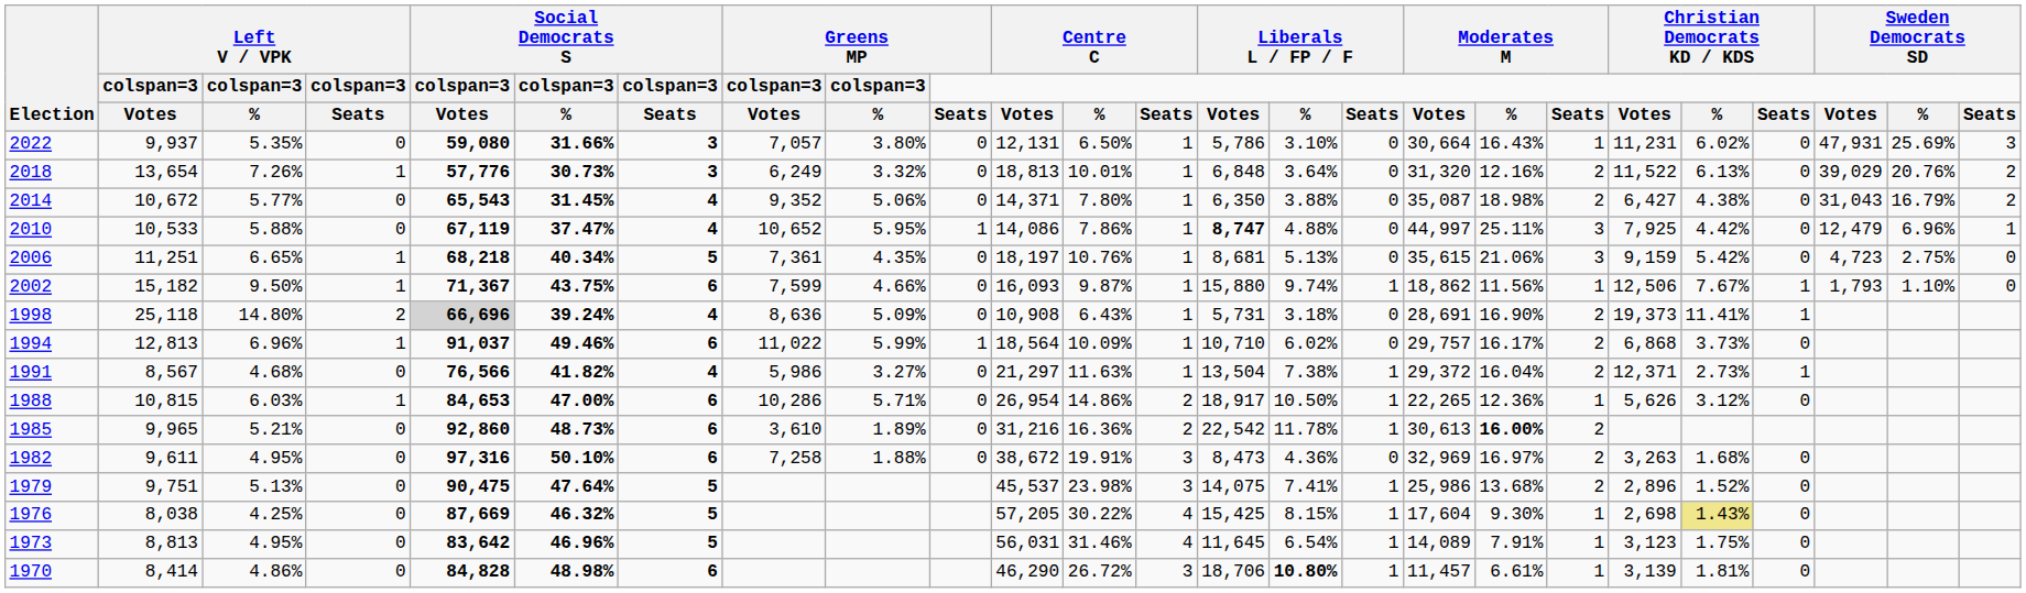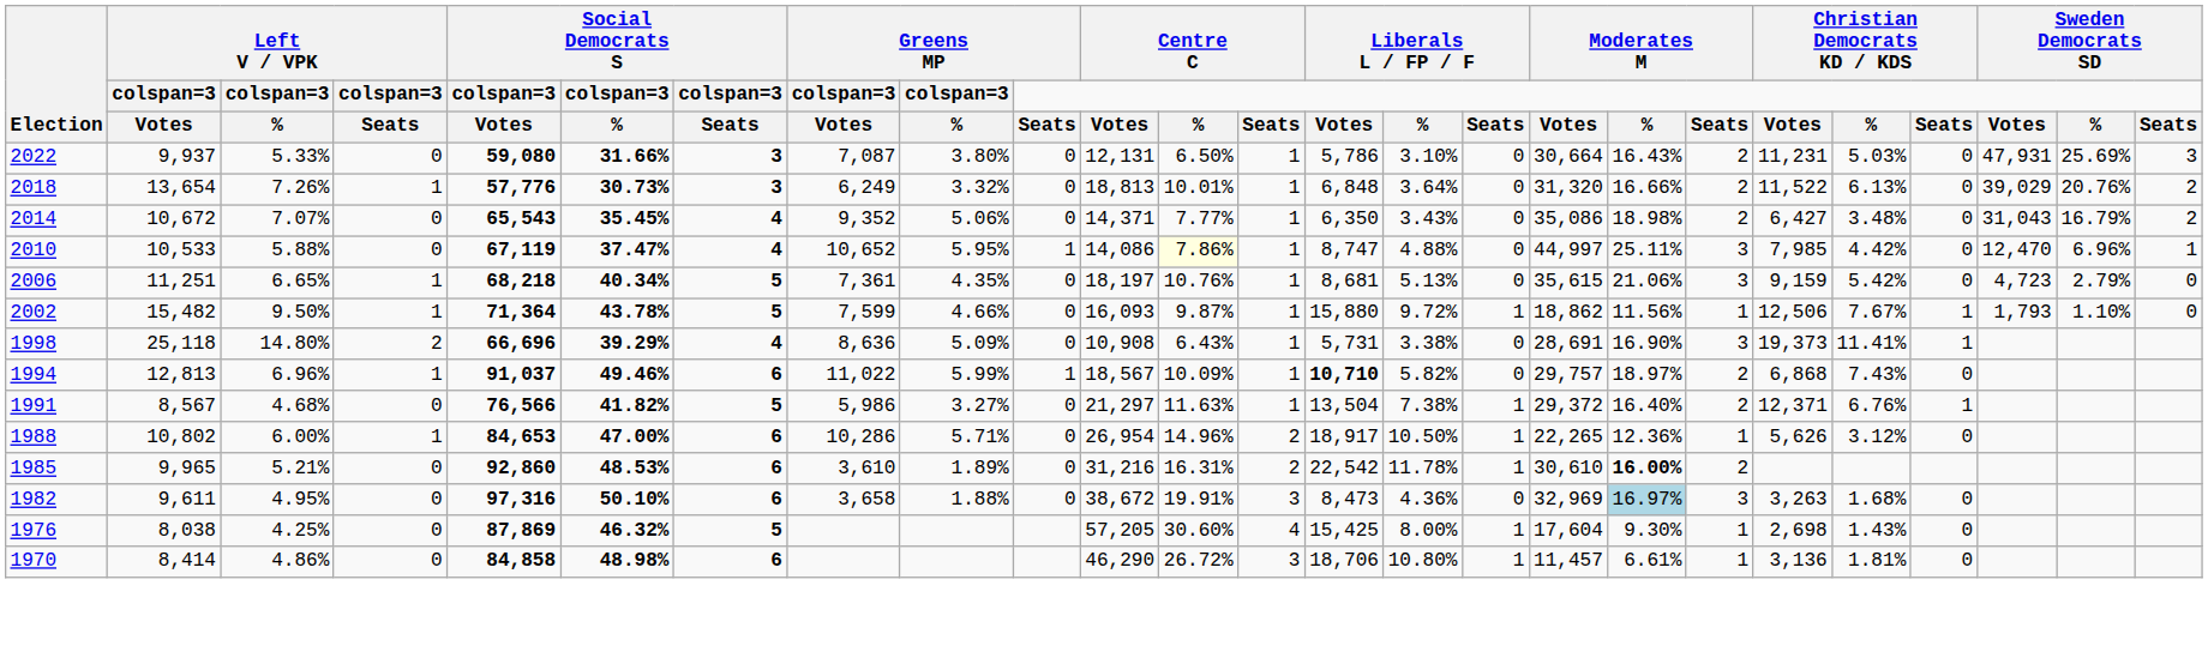2022 | Left V / VPK / colspan=3 / %: 5.35% -> 5.33%
2022 | Greens MP / colspan=3 / Votes: 7,057 -> 7,087
2022 | Moderates M / Seats: 1 -> 2
2022 | Christian Democrats KD / KDS / %: 6.02% -> 5.03%
2018 | Moderates M / %: 12.16% -> 16.66%
2014 | Left V / VPK / colspan=3 / %: 5.77% -> 7.07%
2014 | Social Democrats S / colspan=3 / %: 31.45% -> 35.45%
2014 | Centre C / %: 7.80% -> 7.77%
2014 | Liberals L / FP / F / %: 3.88% -> 3.43%
2014 | Moderates M / Votes: 35,087 -> 35,086
2014 | Christian Democrats KD / KDS / %: 4.38% -> 3.48%
2010 | Centre C / %: no background -> lightyellow background
2010 | Liberals L / FP / F / Votes: bold -> normal
2010 | Christian Democrats KD / KDS / Votes: 7,925 -> 7,985
2010 | Sweden Democrats SD / Votes: 12,479 -> 12,470
2006 | Sweden Democrats SD / %: 2.75% -> 2.79%
2002 | Left V / VPK / colspan=3 / Votes: 15,182 -> 15,482
2002 | Social Democrats S / colspan=3 / Votes: 71,367 -> 71,364
2002 | Social Democrats S / colspan=3 / %: 43.75% -> 43.78%
2002 | Social Democrats S / colspan=3 / Seats: 6 -> 5
2002 | Liberals L / FP / F / %: 9.74% -> 9.72%
1998 | Social Democrats S / colspan=3 / Votes: lightgrey background -> no background
1998 | Social Democrats S / colspan=3 / %: 39.24% -> 39.29%
1998 | Liberals L / FP / F / %: 3.18% -> 3.38%
1998 | Moderates M / Seats: 2 -> 3
1994 | Centre C / Votes: 18,564 -> 18,567
1994 | Liberals L / FP / F / Votes: normal -> bold
1994 | Liberals L / FP / F / %: 6.02% -> 5.82%
1994 | Moderates M / %: 16.17% -> 18.97%
1994 | Christian Democrats KD / KDS / %: 3.73% -> 7.43%
1991 | Social Democrats S / colspan=3 / Seats: 4 -> 5
1991 | Moderates M / %: 16.04% -> 16.40%
1991 | Christian Democrats KD / KDS / %: 2.73% -> 6.76%
1988 | Left V / VPK / colspan=3 / Votes: 10,815 -> 10,802
1988 | Left V / VPK / colspan=3 / %: 6.03% -> 6.00%
1988 | Centre C / %: 14.86% -> 14.96%
1985 | Social Democrats S / colspan=3 / %: 48.73% -> 48.53%
1985 | Centre C / %: 16.36% -> 16.31%
1985 | Moderates M / Votes: 30,613 -> 30,610
1982 | Greens MP / colspan=3 / Votes: 7,258 -> 3,658
1982 | Moderates M / %: no background -> lightblue background
1982 | Moderates M / Seats: 2 -> 3
- row: 1979 | 9,751 | 5.13% | 0 | 90,475 | 47.64% | 5 | 45,537 | 23.98% | 3 | 14,075 | 7.41% | 1 | 25,986 | 13.68% | 2 | 2,896 | 1.52% | 0
1976 | Social Democrats S / colspan=3 / Votes: 87,669 -> 87,869
1976 | Centre C / %: 30.22% -> 30.60%
1976 | Liberals L / FP / F / %: 8.15% -> 8.00%
1976 | Christian Democrats KD / KDS / %: khaki background -> no background
- row: 1973 | 8,813 | 4.95% | 0 | 83,642 | 46.96% | 5 | 56,031 | 31.46% | 4 | 11,645 | 6.54% | 1 | 14,089 | 7.91% | 1 | 3,123 | 1.75% | 0
1970 | Social Democrats S / colspan=3 / Votes: 84,828 -> 84,858
1970 | Liberals L / FP / F / %: bold -> normal
1970 | Christian Democrats KD / KDS / Votes: 3,139 -> 3,136
